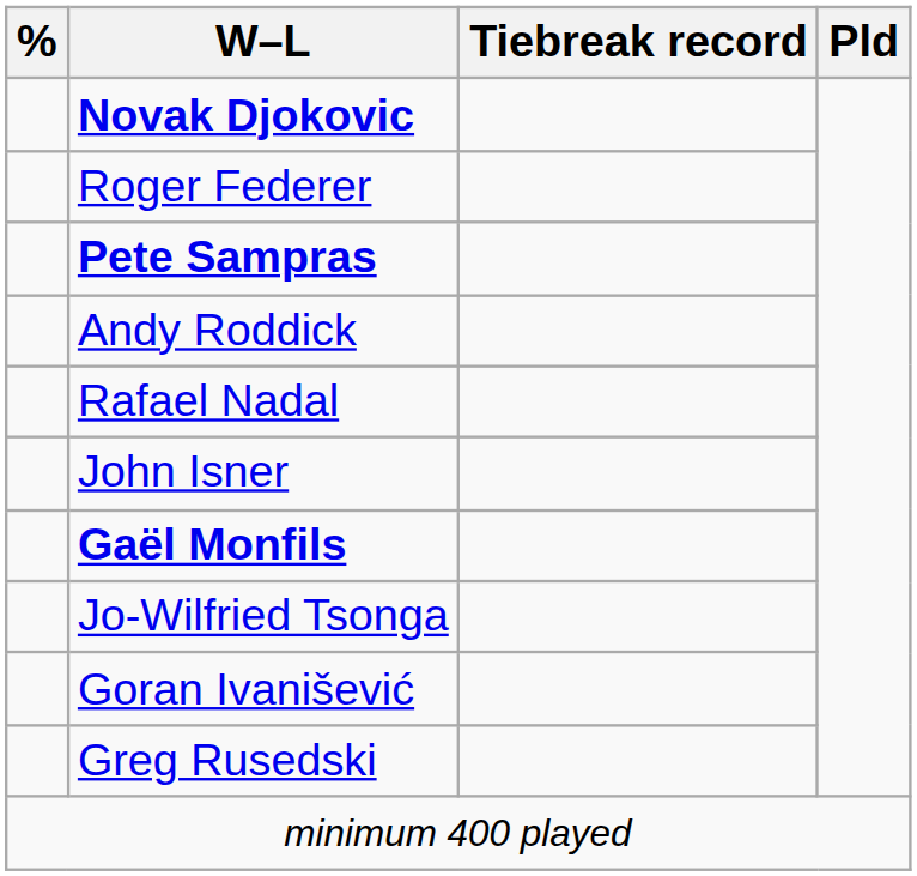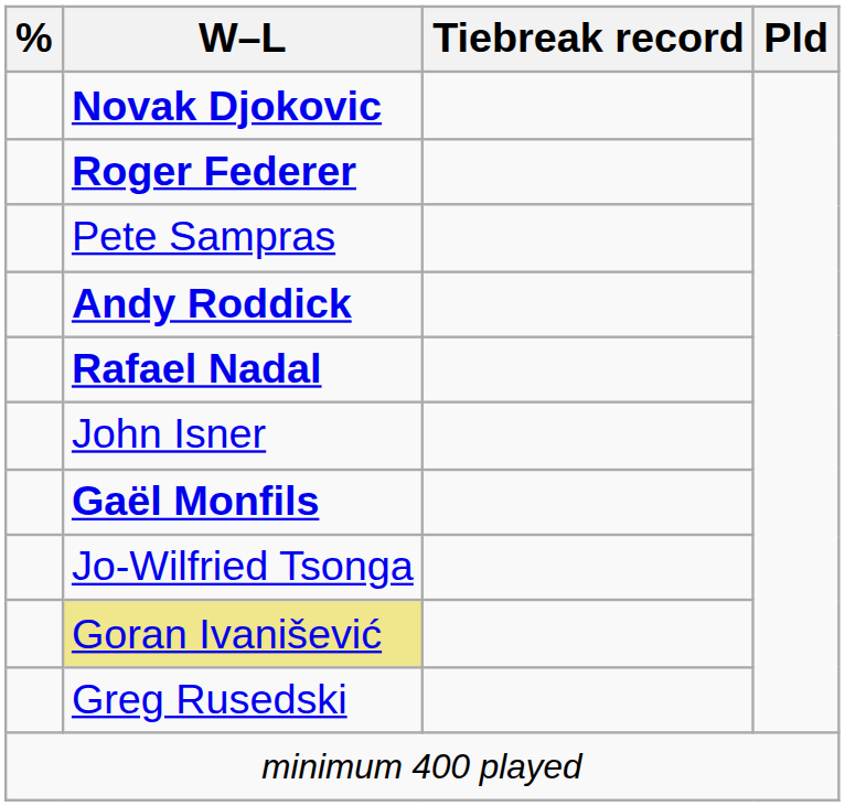Roger Federer | W–L: normal -> bold
Pete Sampras | W–L: bold -> normal
Andy Roddick | W–L: normal -> bold
Rafael Nadal | W–L: normal -> bold
Goran Ivanišević | W–L: no background -> khaki background
